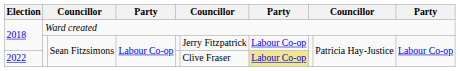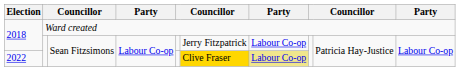2022 | column 6: no background -> gold background
